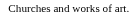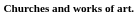Churches and works of art. | column 1: normal -> bold
